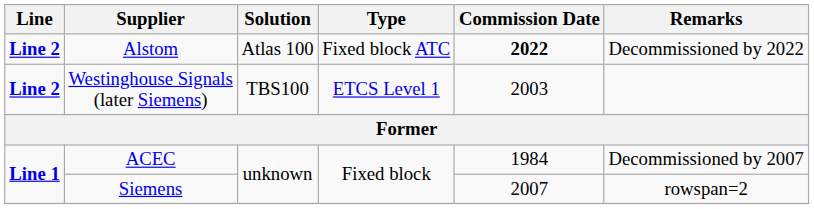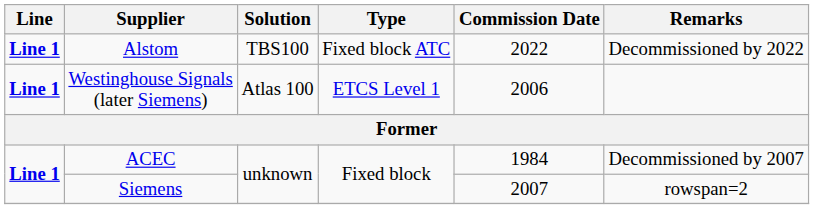Alstom | Line: Line 2 -> Line 1
Alstom | Solution: Atlas 100 -> TBS100
Alstom | Commission Date: bold -> normal
Westinghouse Signals (later Siemens) | Line: Line 2 -> Line 1
Westinghouse Signals (later Siemens) | Solution: TBS100 -> Atlas 100
Westinghouse Signals (later Siemens) | Commission Date: 2003 -> 2006
